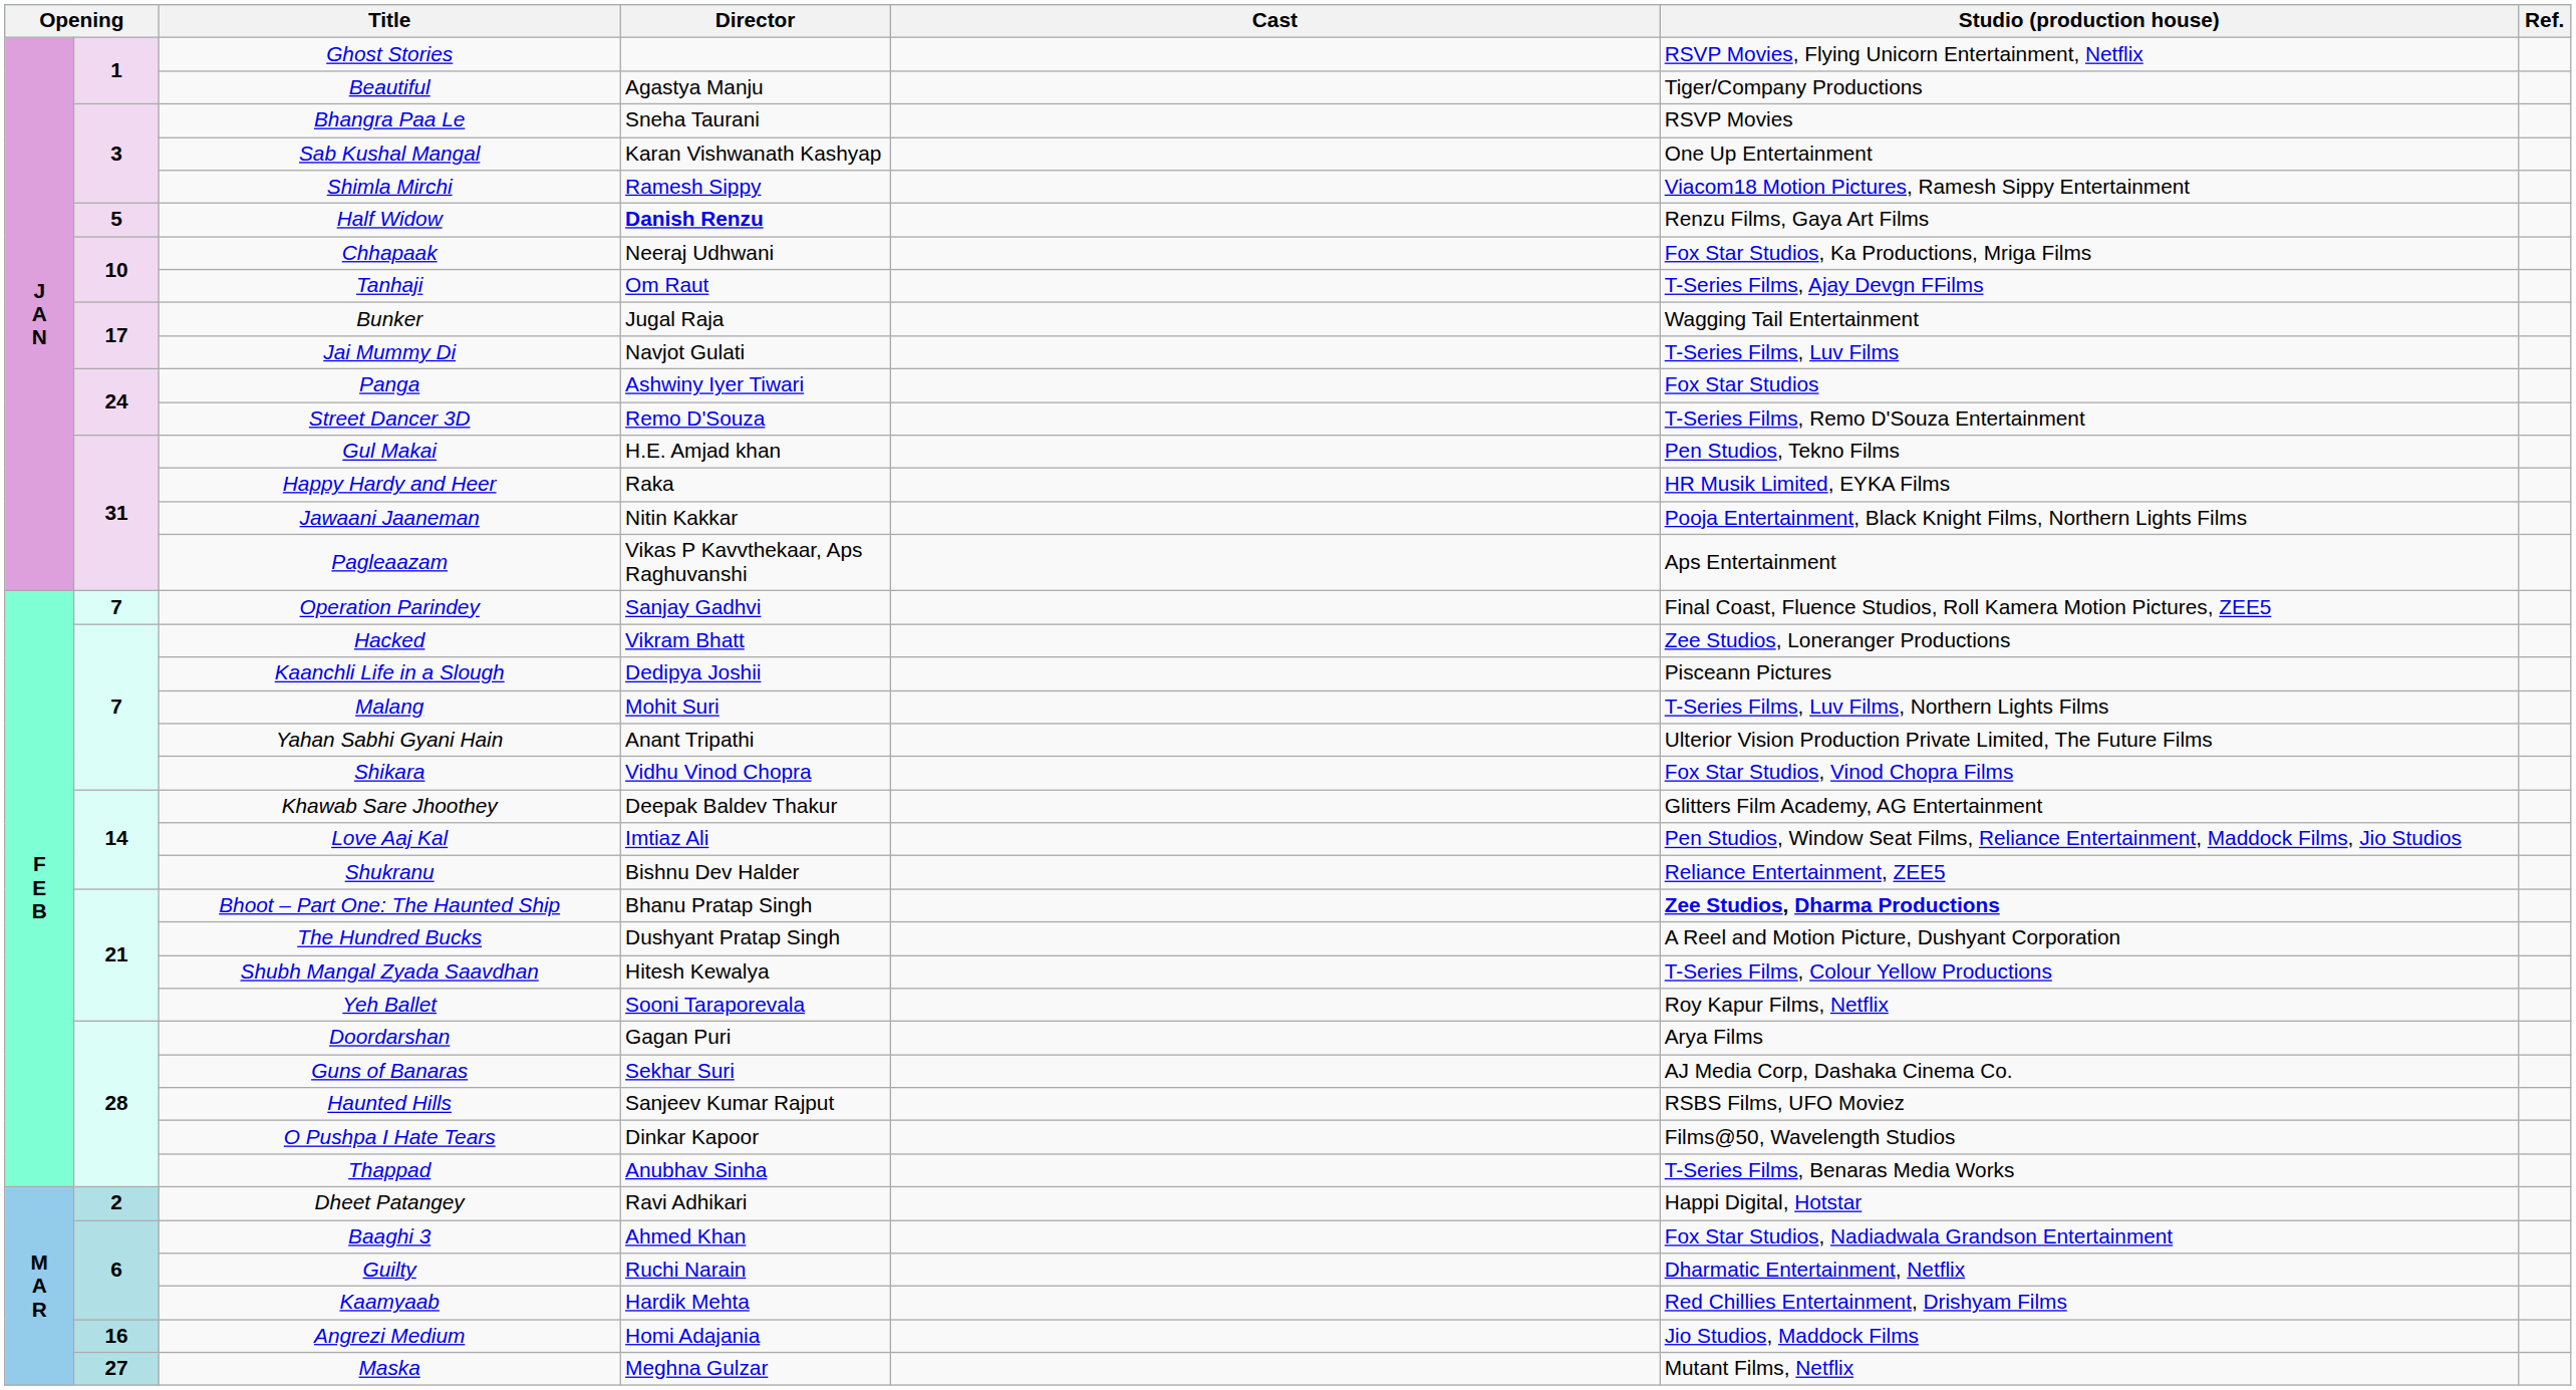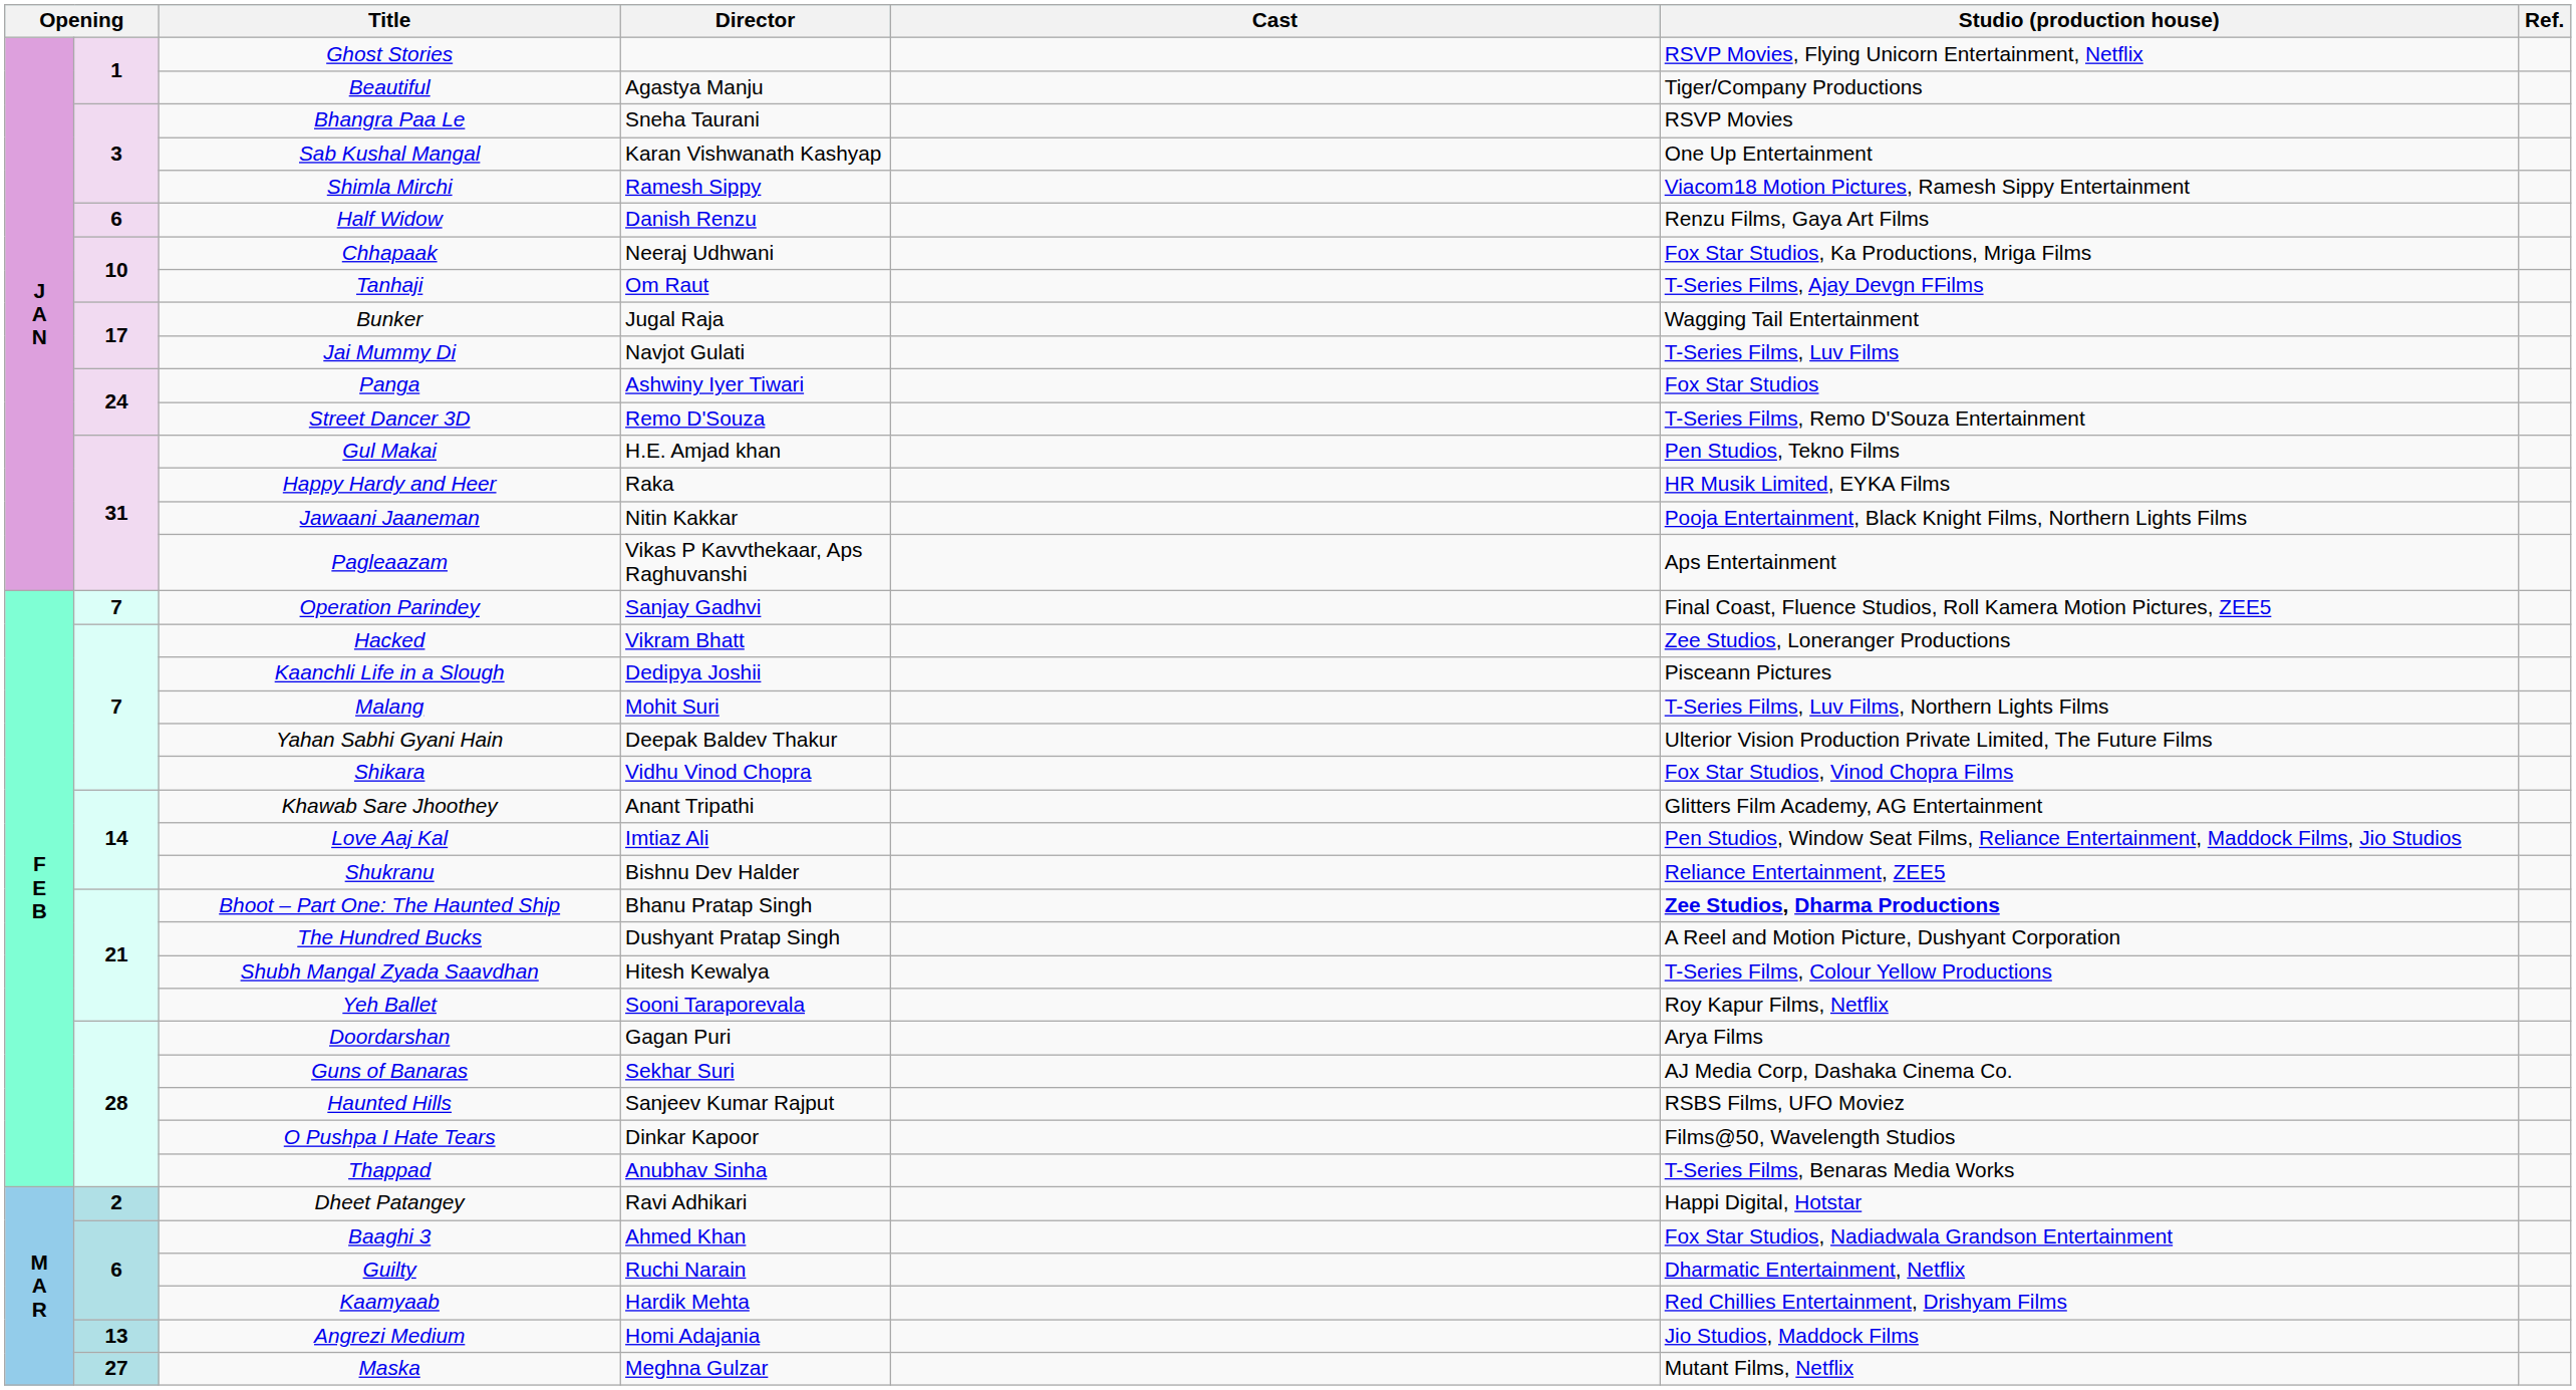Half Widow | column 2: 5 -> 6
Half Widow | Director: bold -> normal
Yahan Sabhi Gyani Hain | Director: Anant Tripathi -> Deepak Baldev Thakur
Khawab Sare Jhoothey | Director: Deepak Baldev Thakur -> Anant Tripathi
Angrezi Medium | column 2: 16 -> 13
